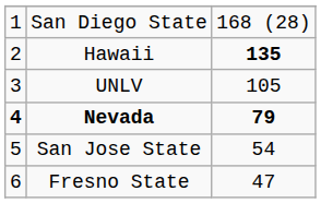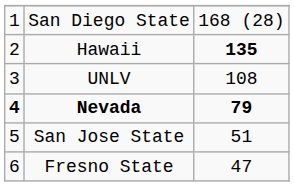UNLV | column 3: 105 -> 108
San Jose State | column 3: 54 -> 51
